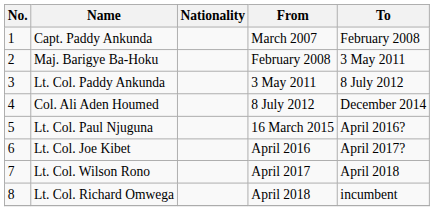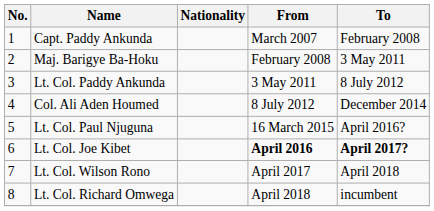Lt. Col. Joe Kibet | From: normal -> bold
Lt. Col. Joe Kibet | To: normal -> bold
